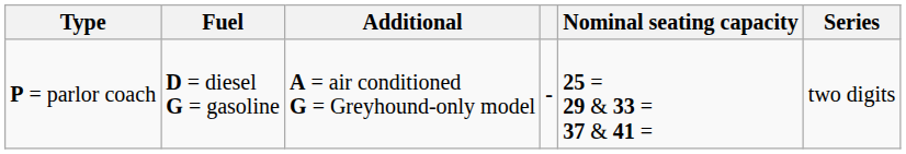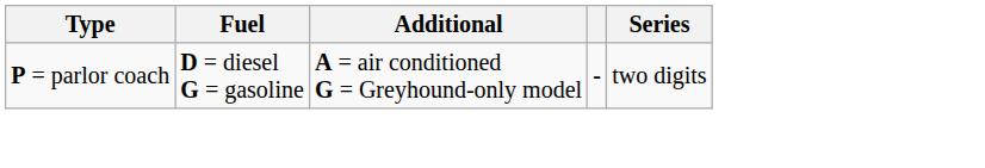- column: Nominal seating capacity | 25 = 29 & 33 = 37 & 41 =
